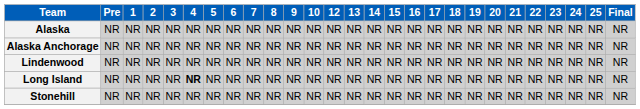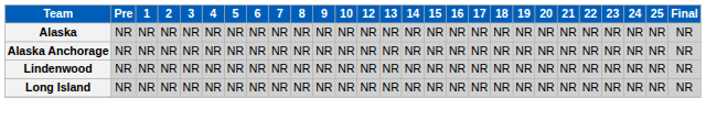Long Island | 4: bold -> normal
- row: Stonehill | NR | NR | NR | NR | NR | NR | NR | NR | NR | NR | NR | NR | NR | NR | NR | NR | NR | NR | NR | NR | NR | NR | NR | NR | NR | NR
